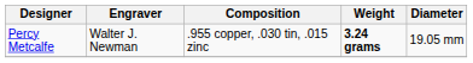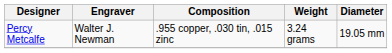Percy Metcalfe | Weight: bold -> normal
